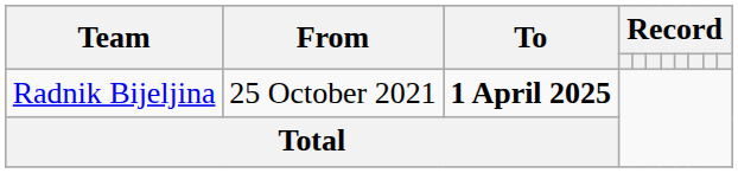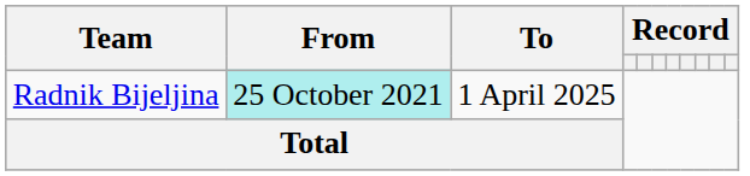Radnik Bijeljina | From: no background -> paleturquoise background
Radnik Bijeljina | To: bold -> normal
